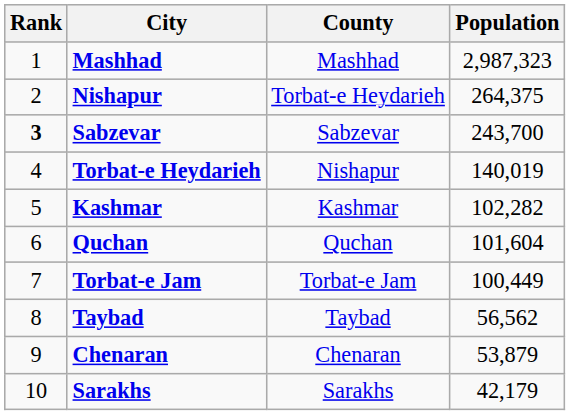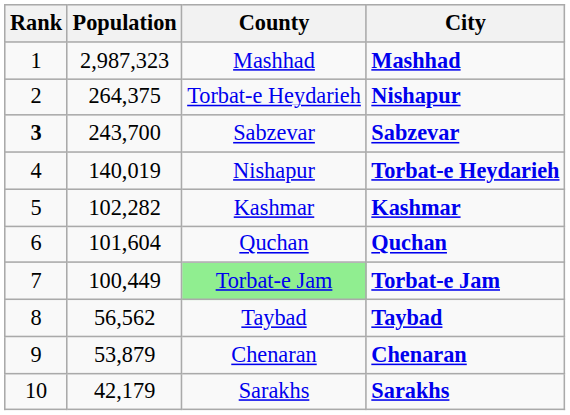columns swapped: City <-> Population
row 8 | County: no background -> lightgreen background
